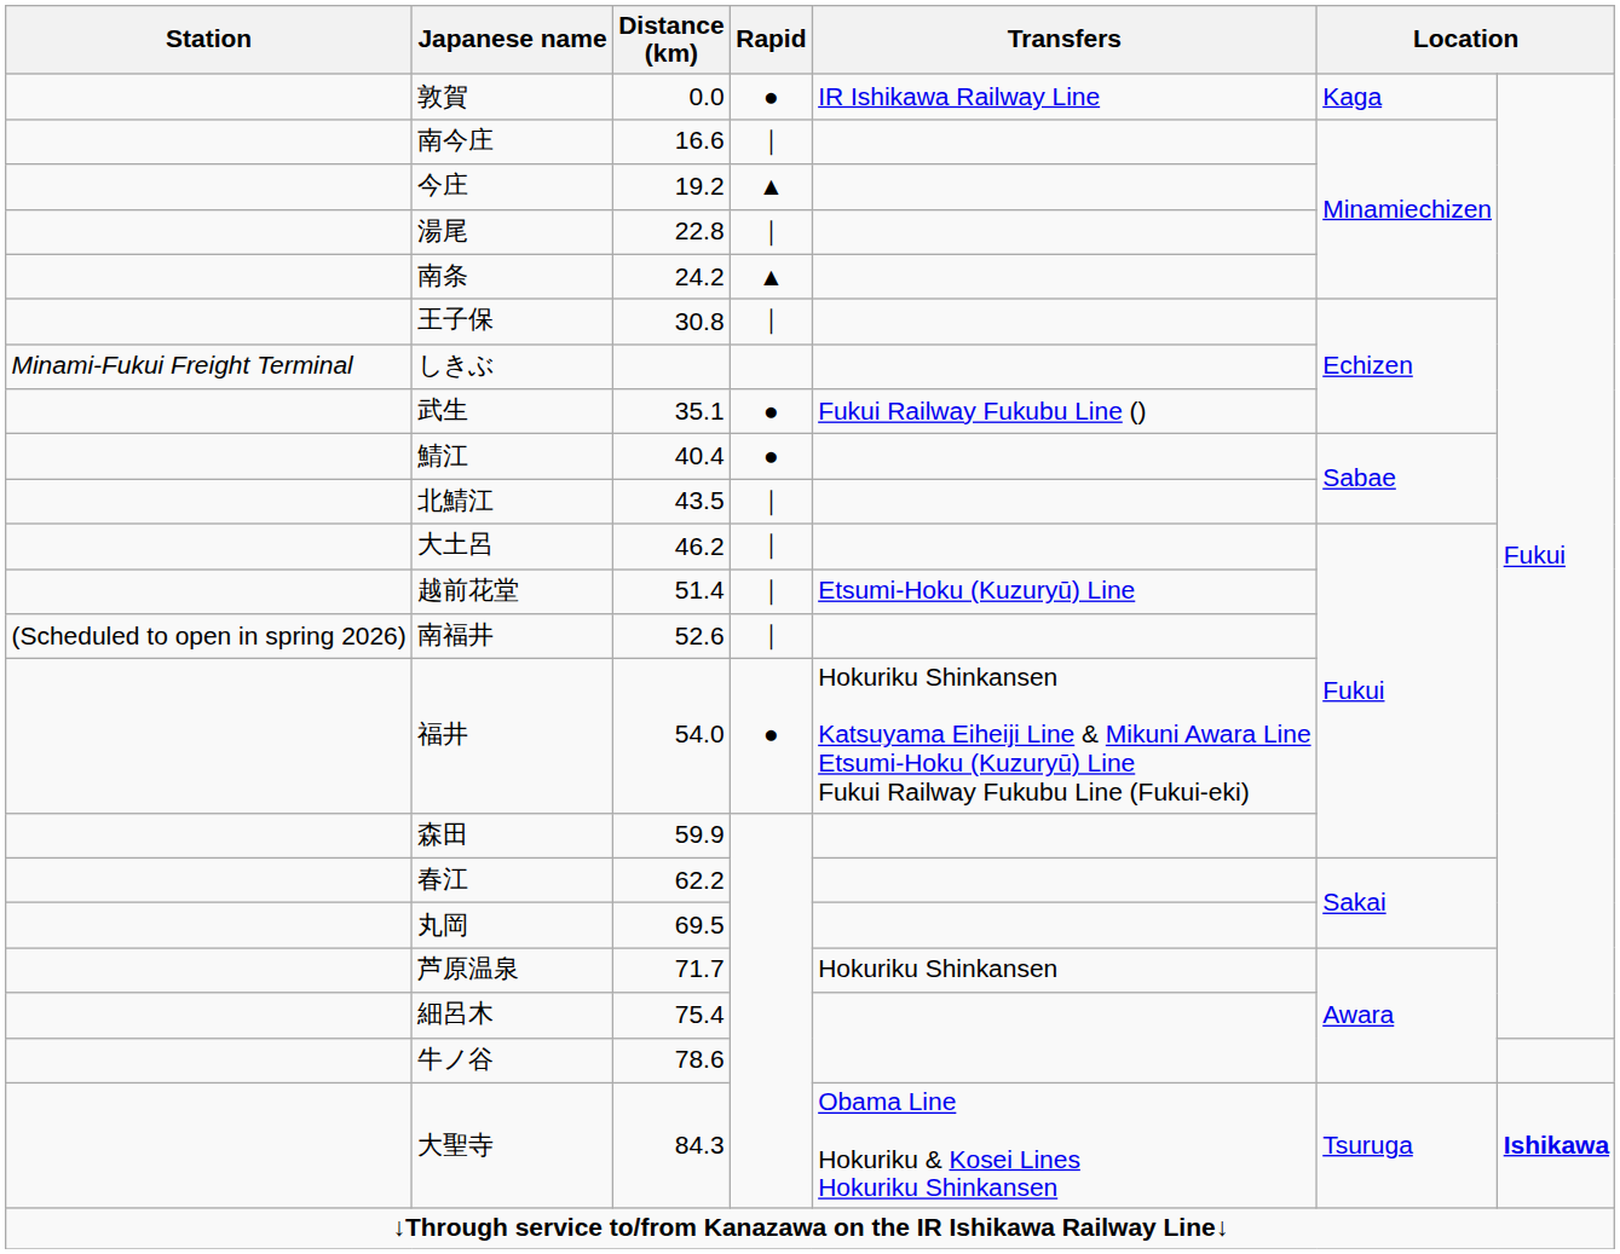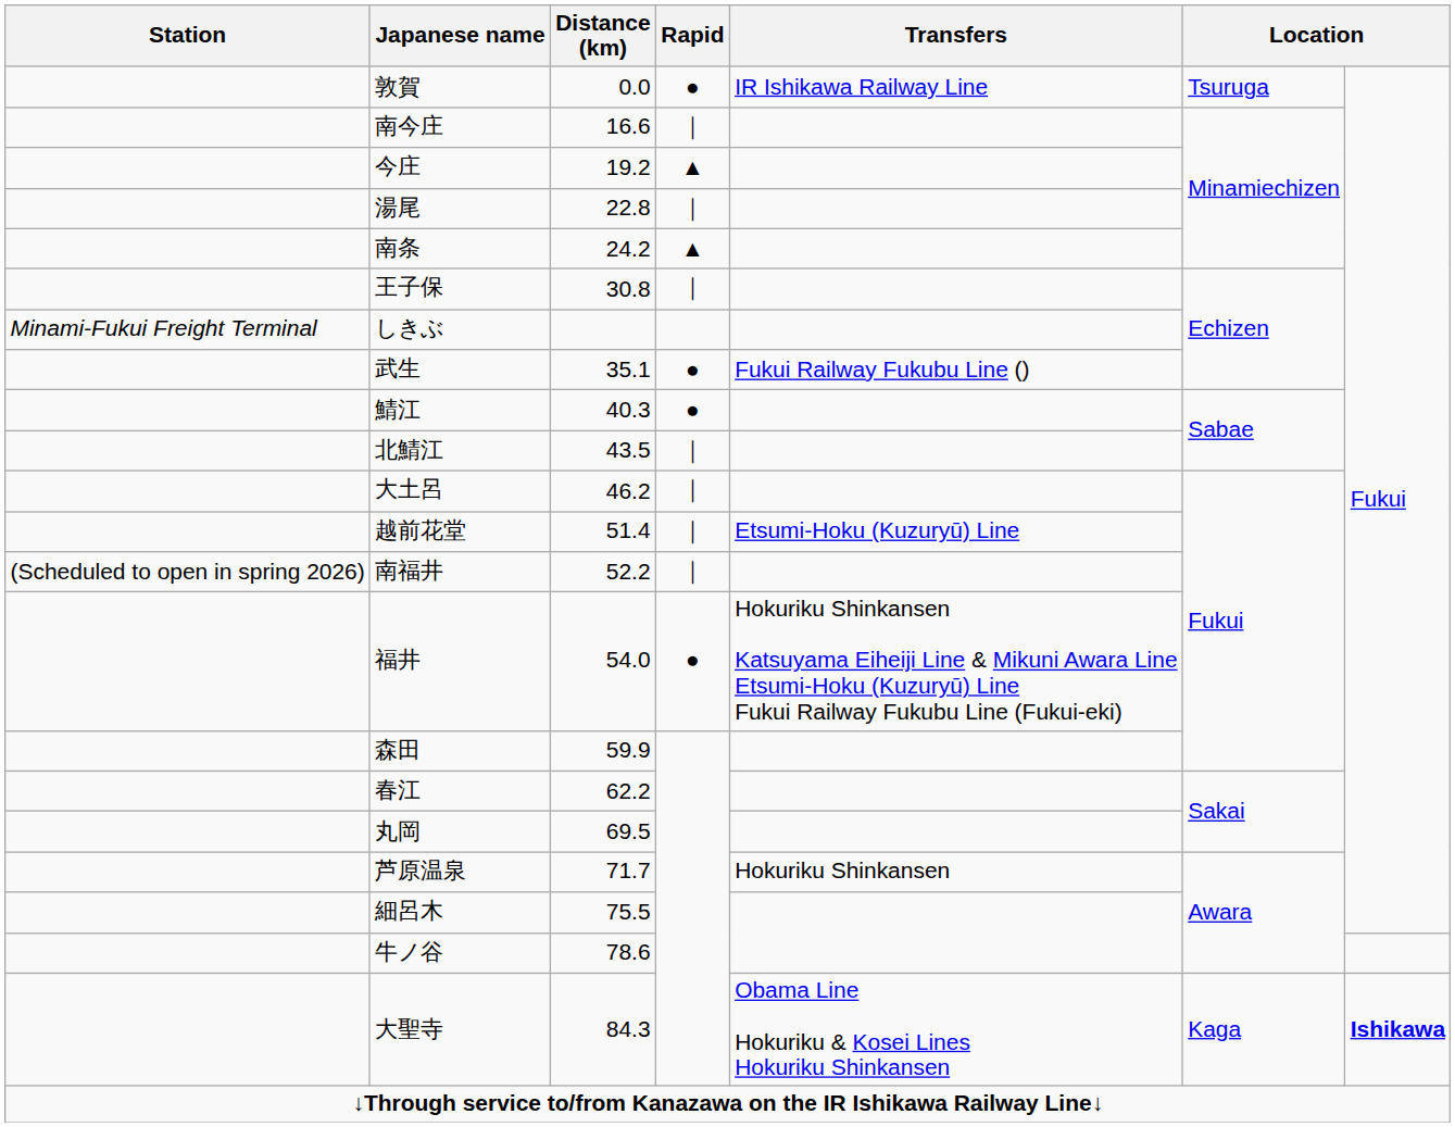敦賀 | column 6: Kaga -> Tsuruga
鯖江 | Distance (km): 40.4 -> 40.3
南福井 | Distance (km): 52.6 -> 52.2
細呂木 | Distance (km): 75.4 -> 75.5
大聖寺 | column 6: Tsuruga -> Kaga
